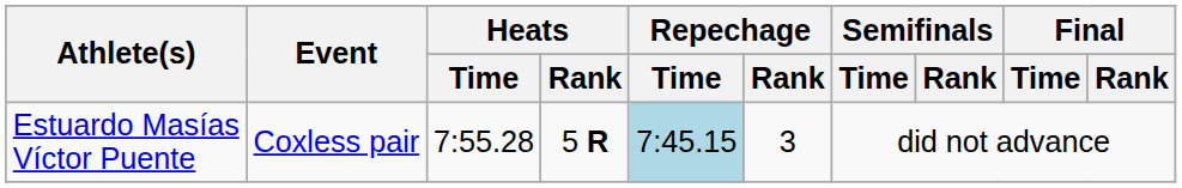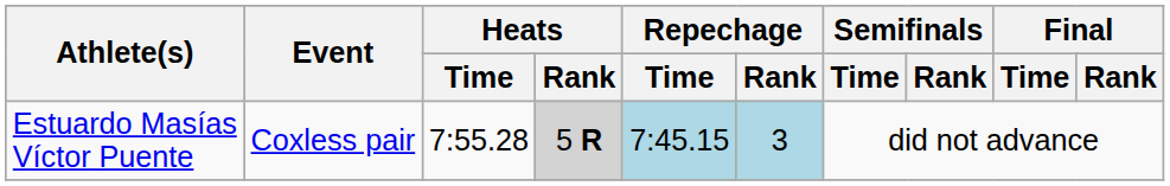Estuardo Masías Víctor Puente | Heats / Rank: no background -> lightgrey background
Estuardo Masías Víctor Puente | Repechage / Rank: no background -> lightblue background
